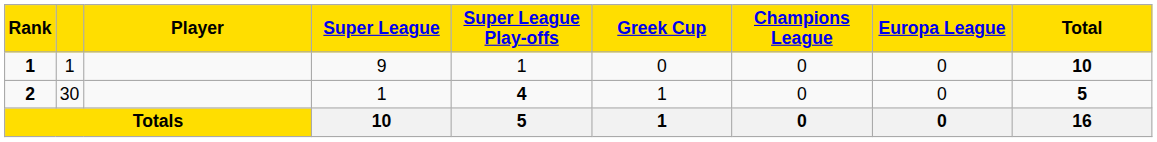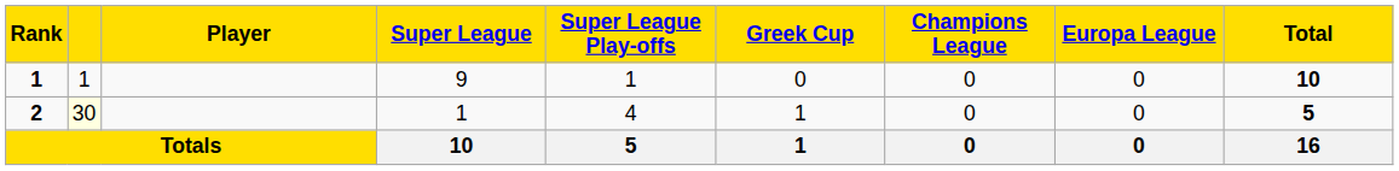2 | column 2: no background -> lightyellow background
2 | Super League Play-offs: bold -> normal
